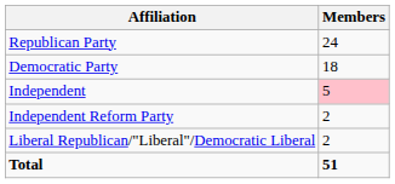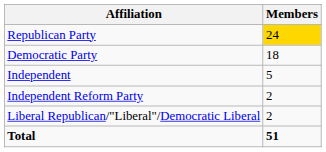Republican Party | Members: no background -> gold background
Independent | Members: pink background -> no background
